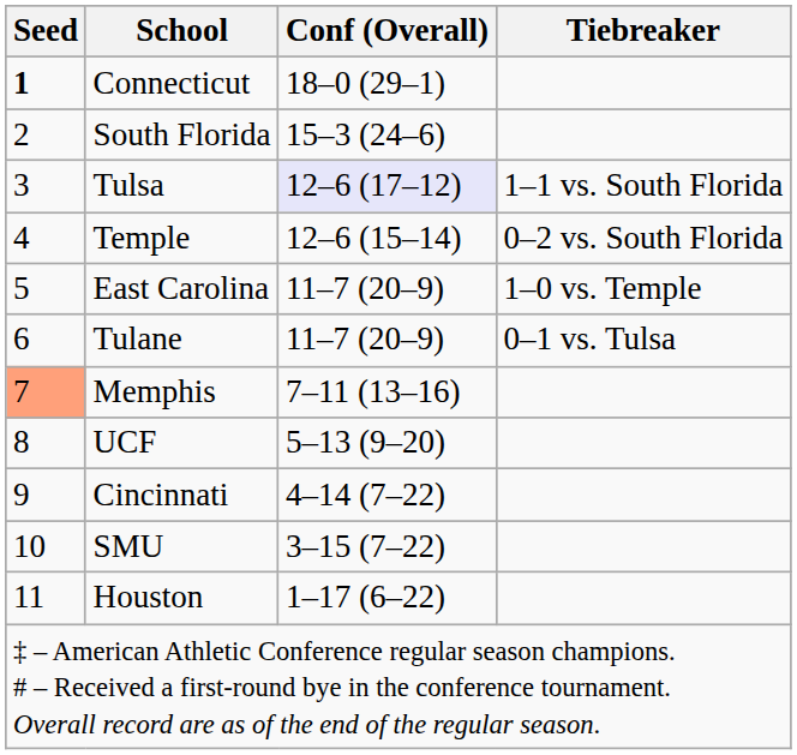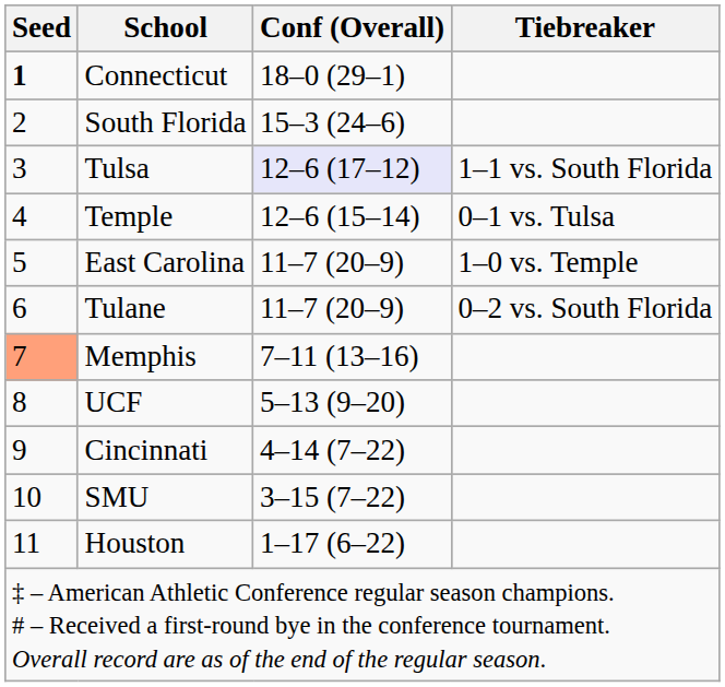Temple | Tiebreaker: 0–2 vs. South Florida -> 0–1 vs. Tulsa
Tulane | Tiebreaker: 0–1 vs. Tulsa -> 0–2 vs. South Florida
